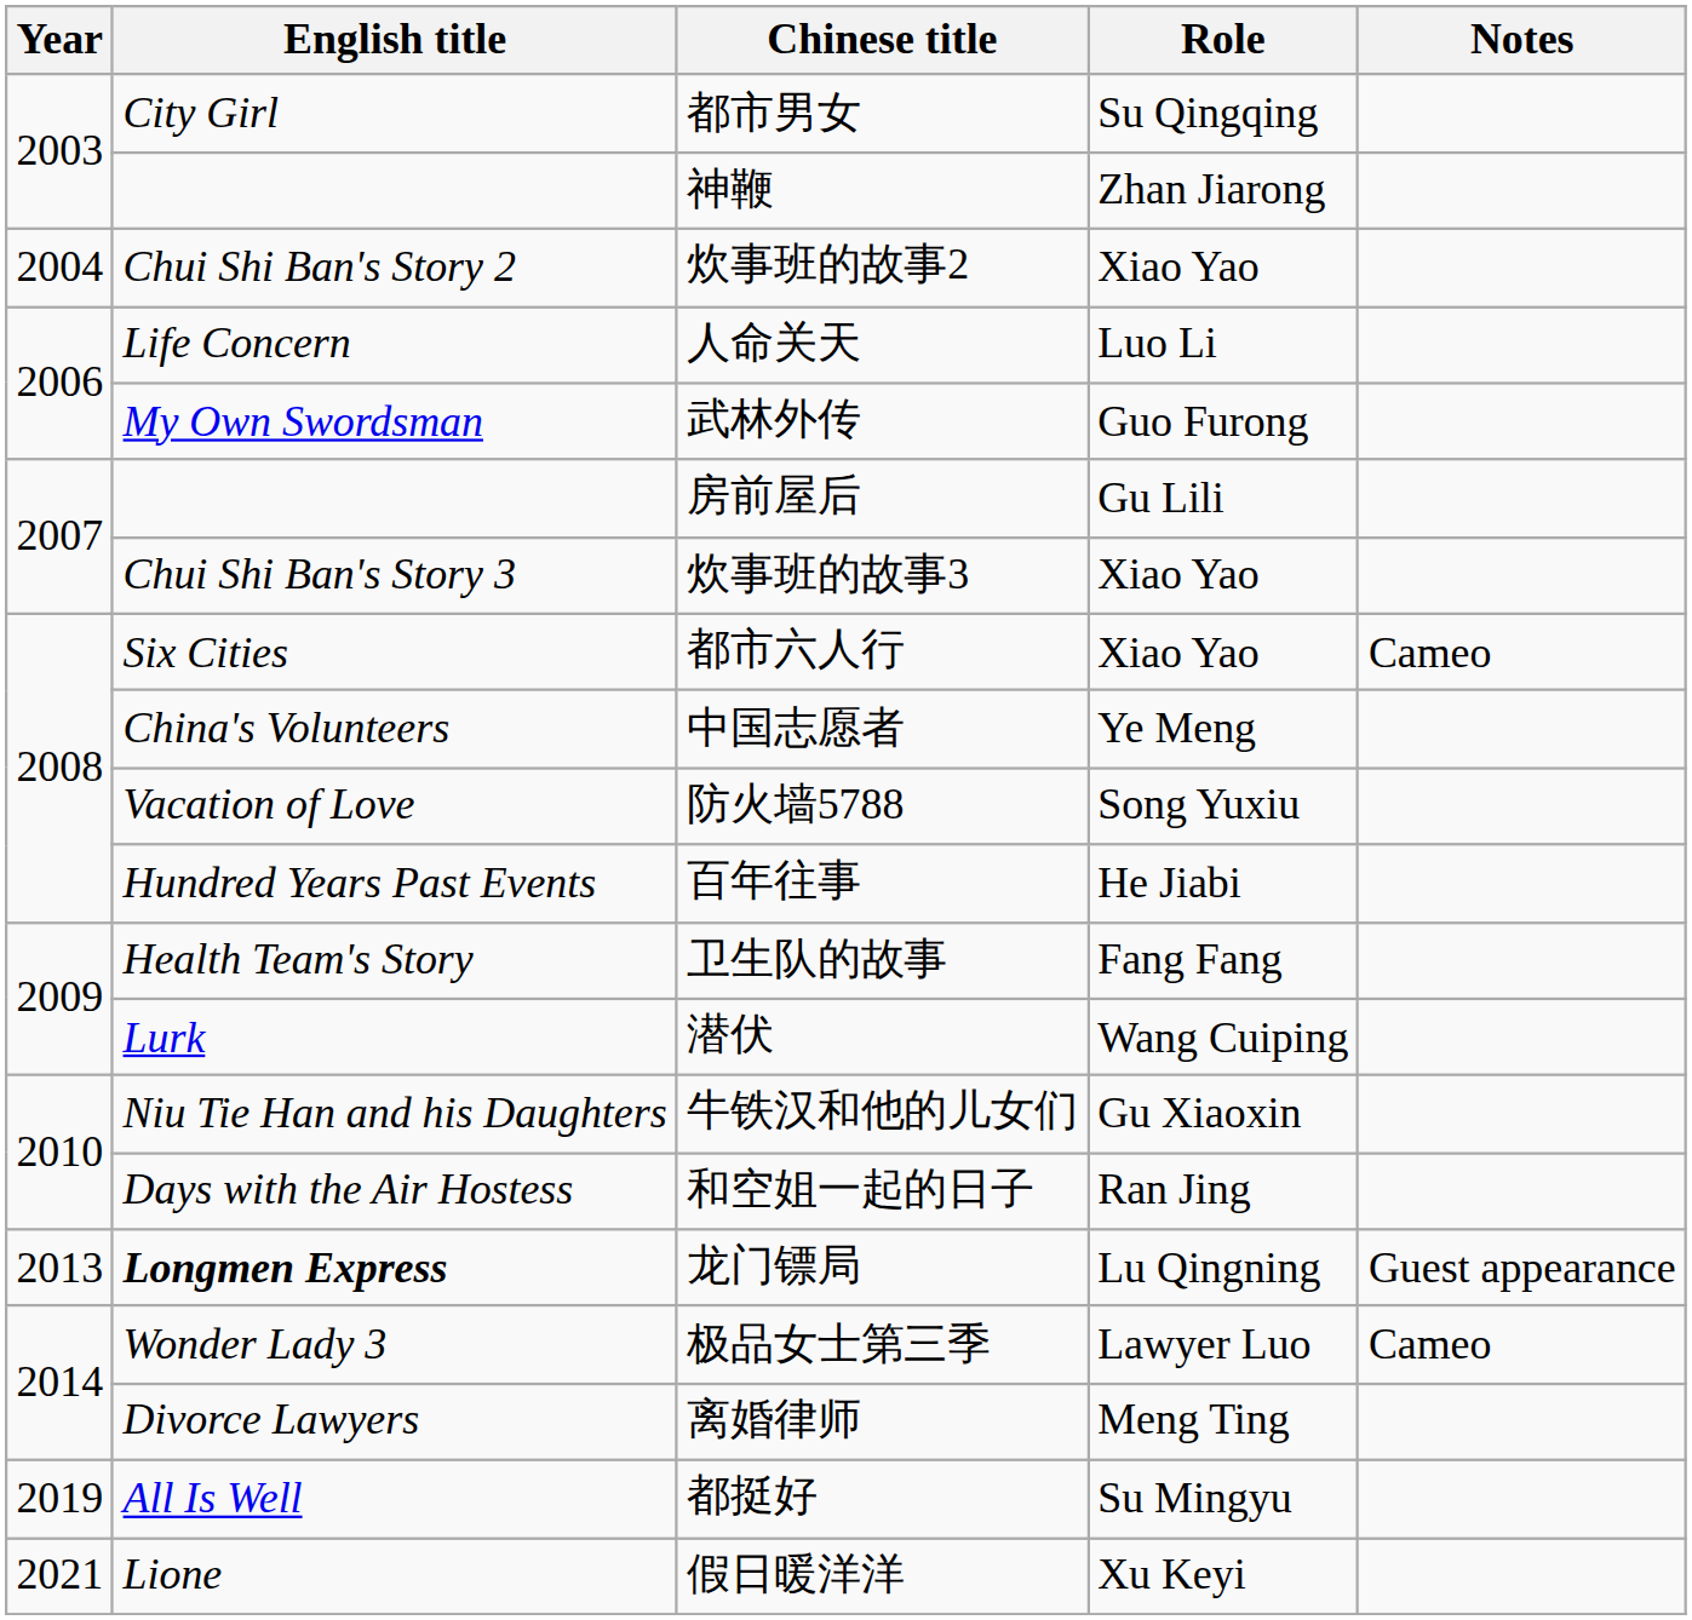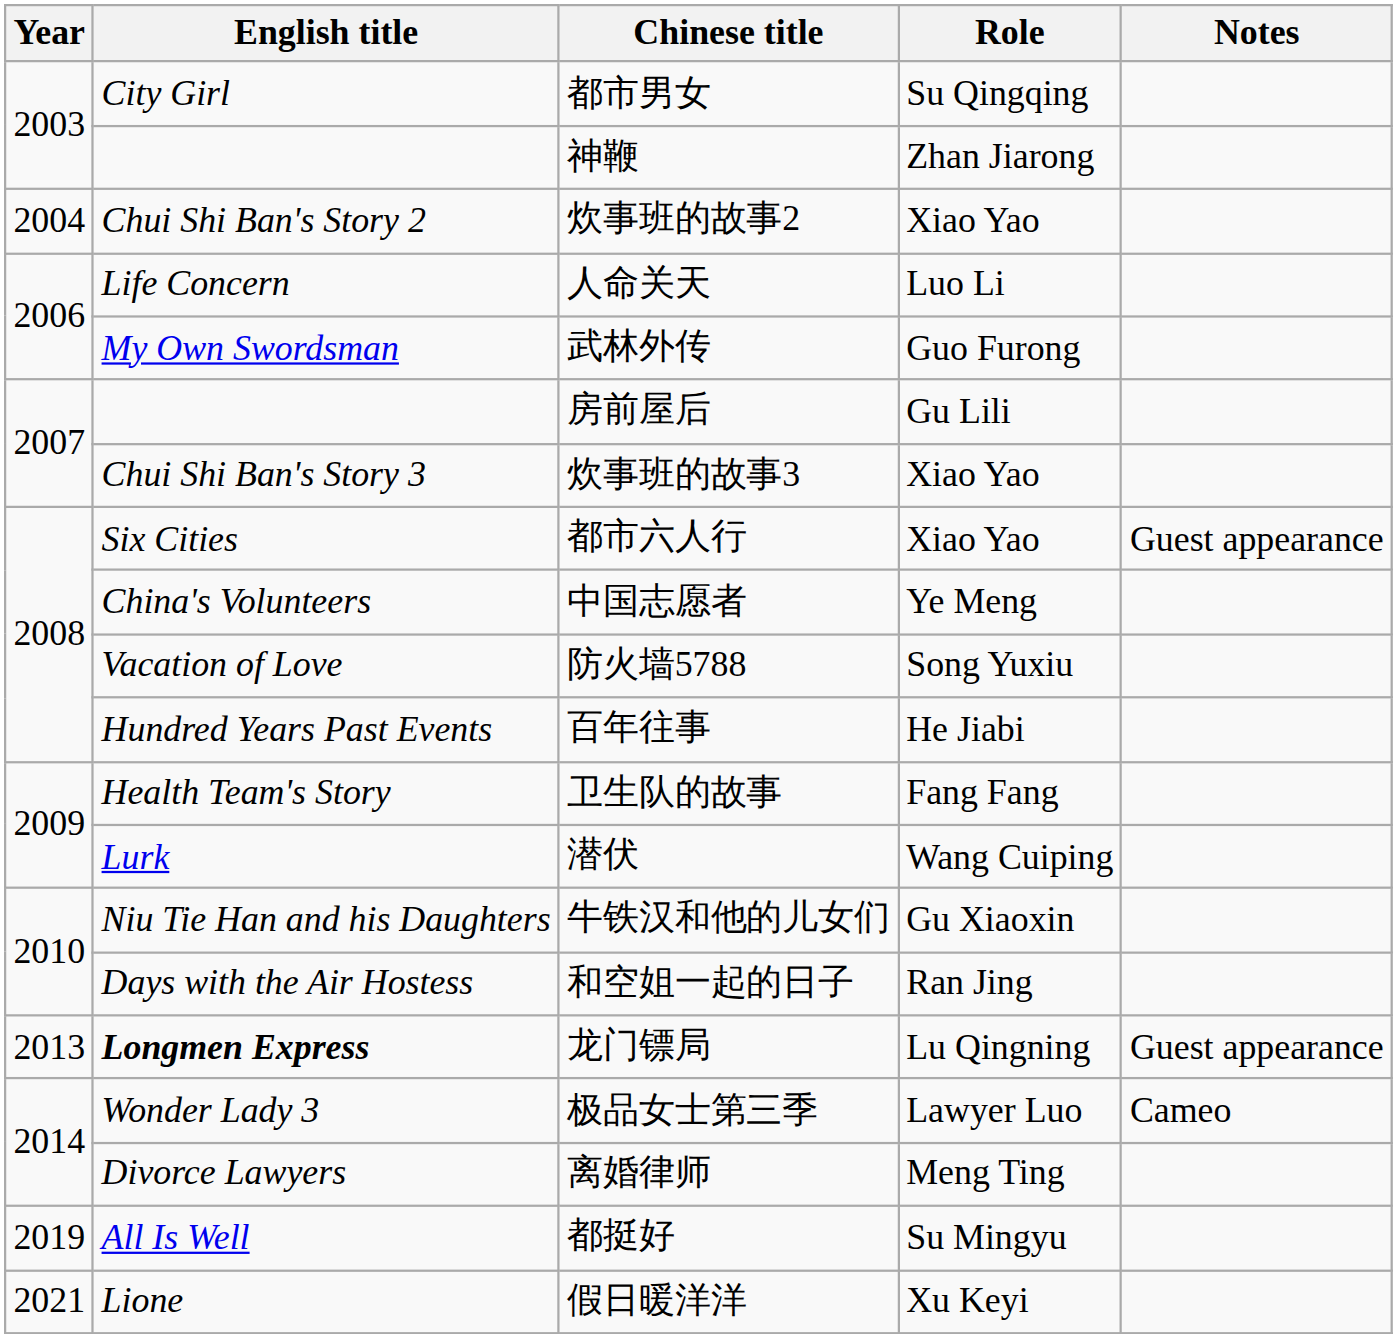都市六人行 | Notes: Cameo -> Guest appearance
